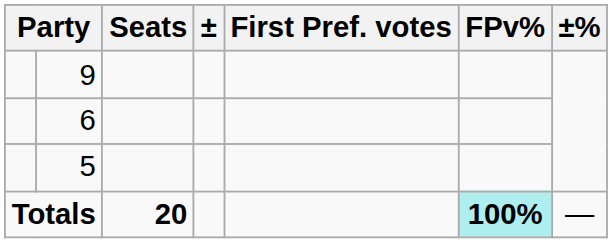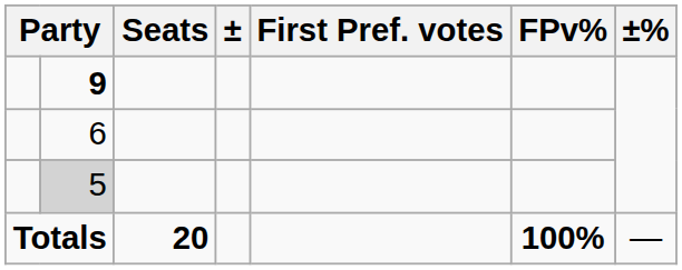9 | column 2: normal -> bold
5 | column 2: no background -> lightgrey background
Totals | FPv%: paleturquoise background -> no background
